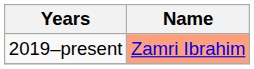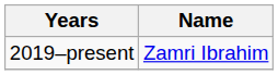2019–present | Name: lightsalmon background -> no background
